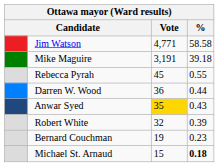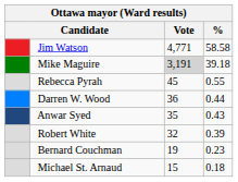Mike Maguire | Vote: no background -> lightgrey background
Anwar Syed | Vote: gold background -> no background
Michael St. Arnaud | %: bold -> normal
